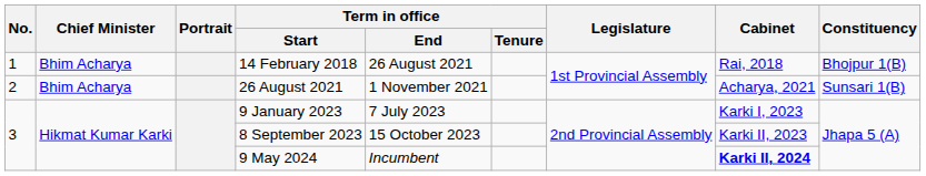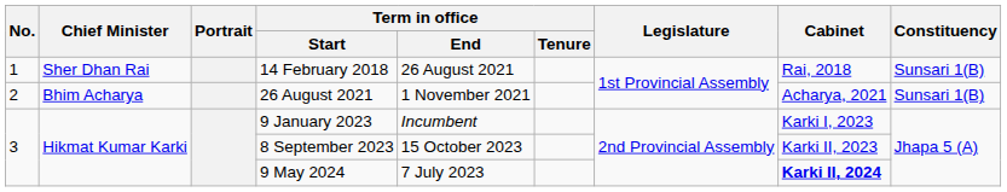14 February 2018 | Chief Minister: Bhim Acharya -> Sher Dhan Rai
14 February 2018 | Constituency: Bhojpur 1(B) -> Sunsari 1(B)
9 January 2023 | Term in office / End: 7 July 2023 -> Incumbent
9 May 2024 | Term in office / End: Incumbent -> 7 July 2023
